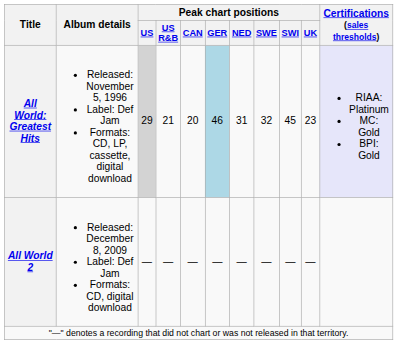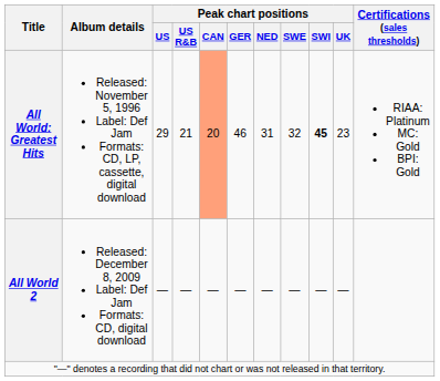row 3 | Peak chart positions / US: lightgrey background -> no background
row 3 | Peak chart positions / CAN: no background -> lightsalmon background
row 3 | Peak chart positions / GER: lightblue background -> no background
row 3 | Peak chart positions / SWI: normal -> bold
row 3 | Certifications (sales thresholds): lavender background -> no background
